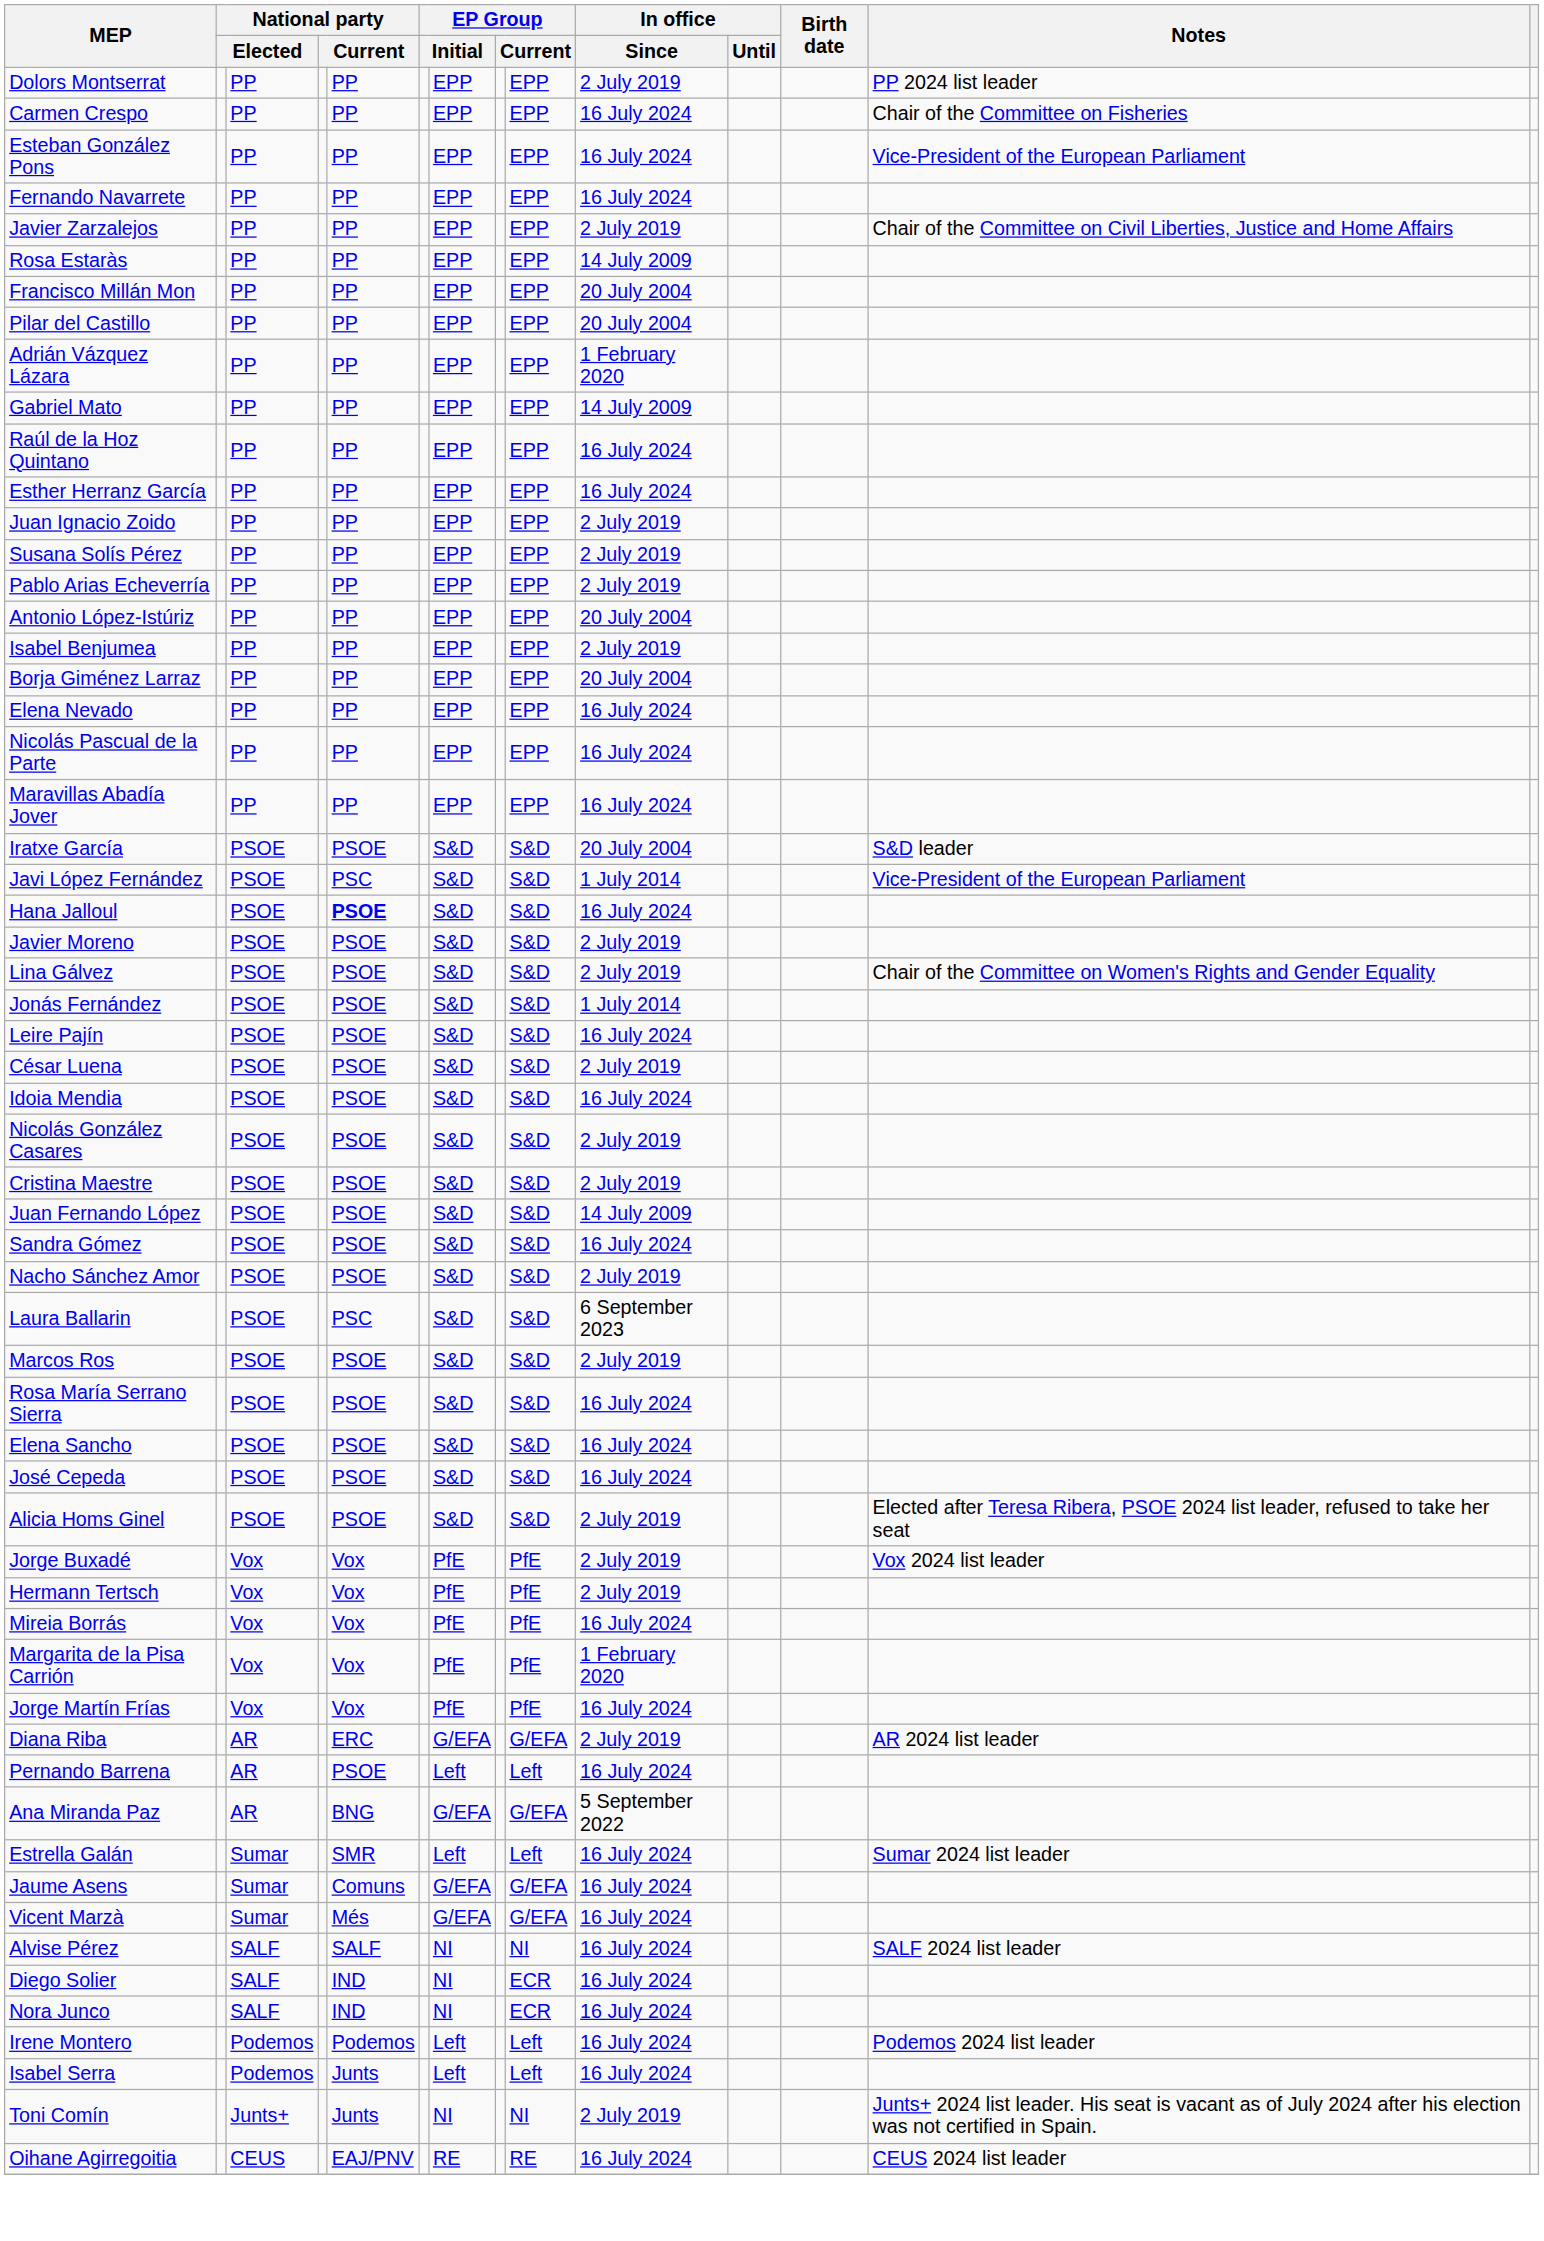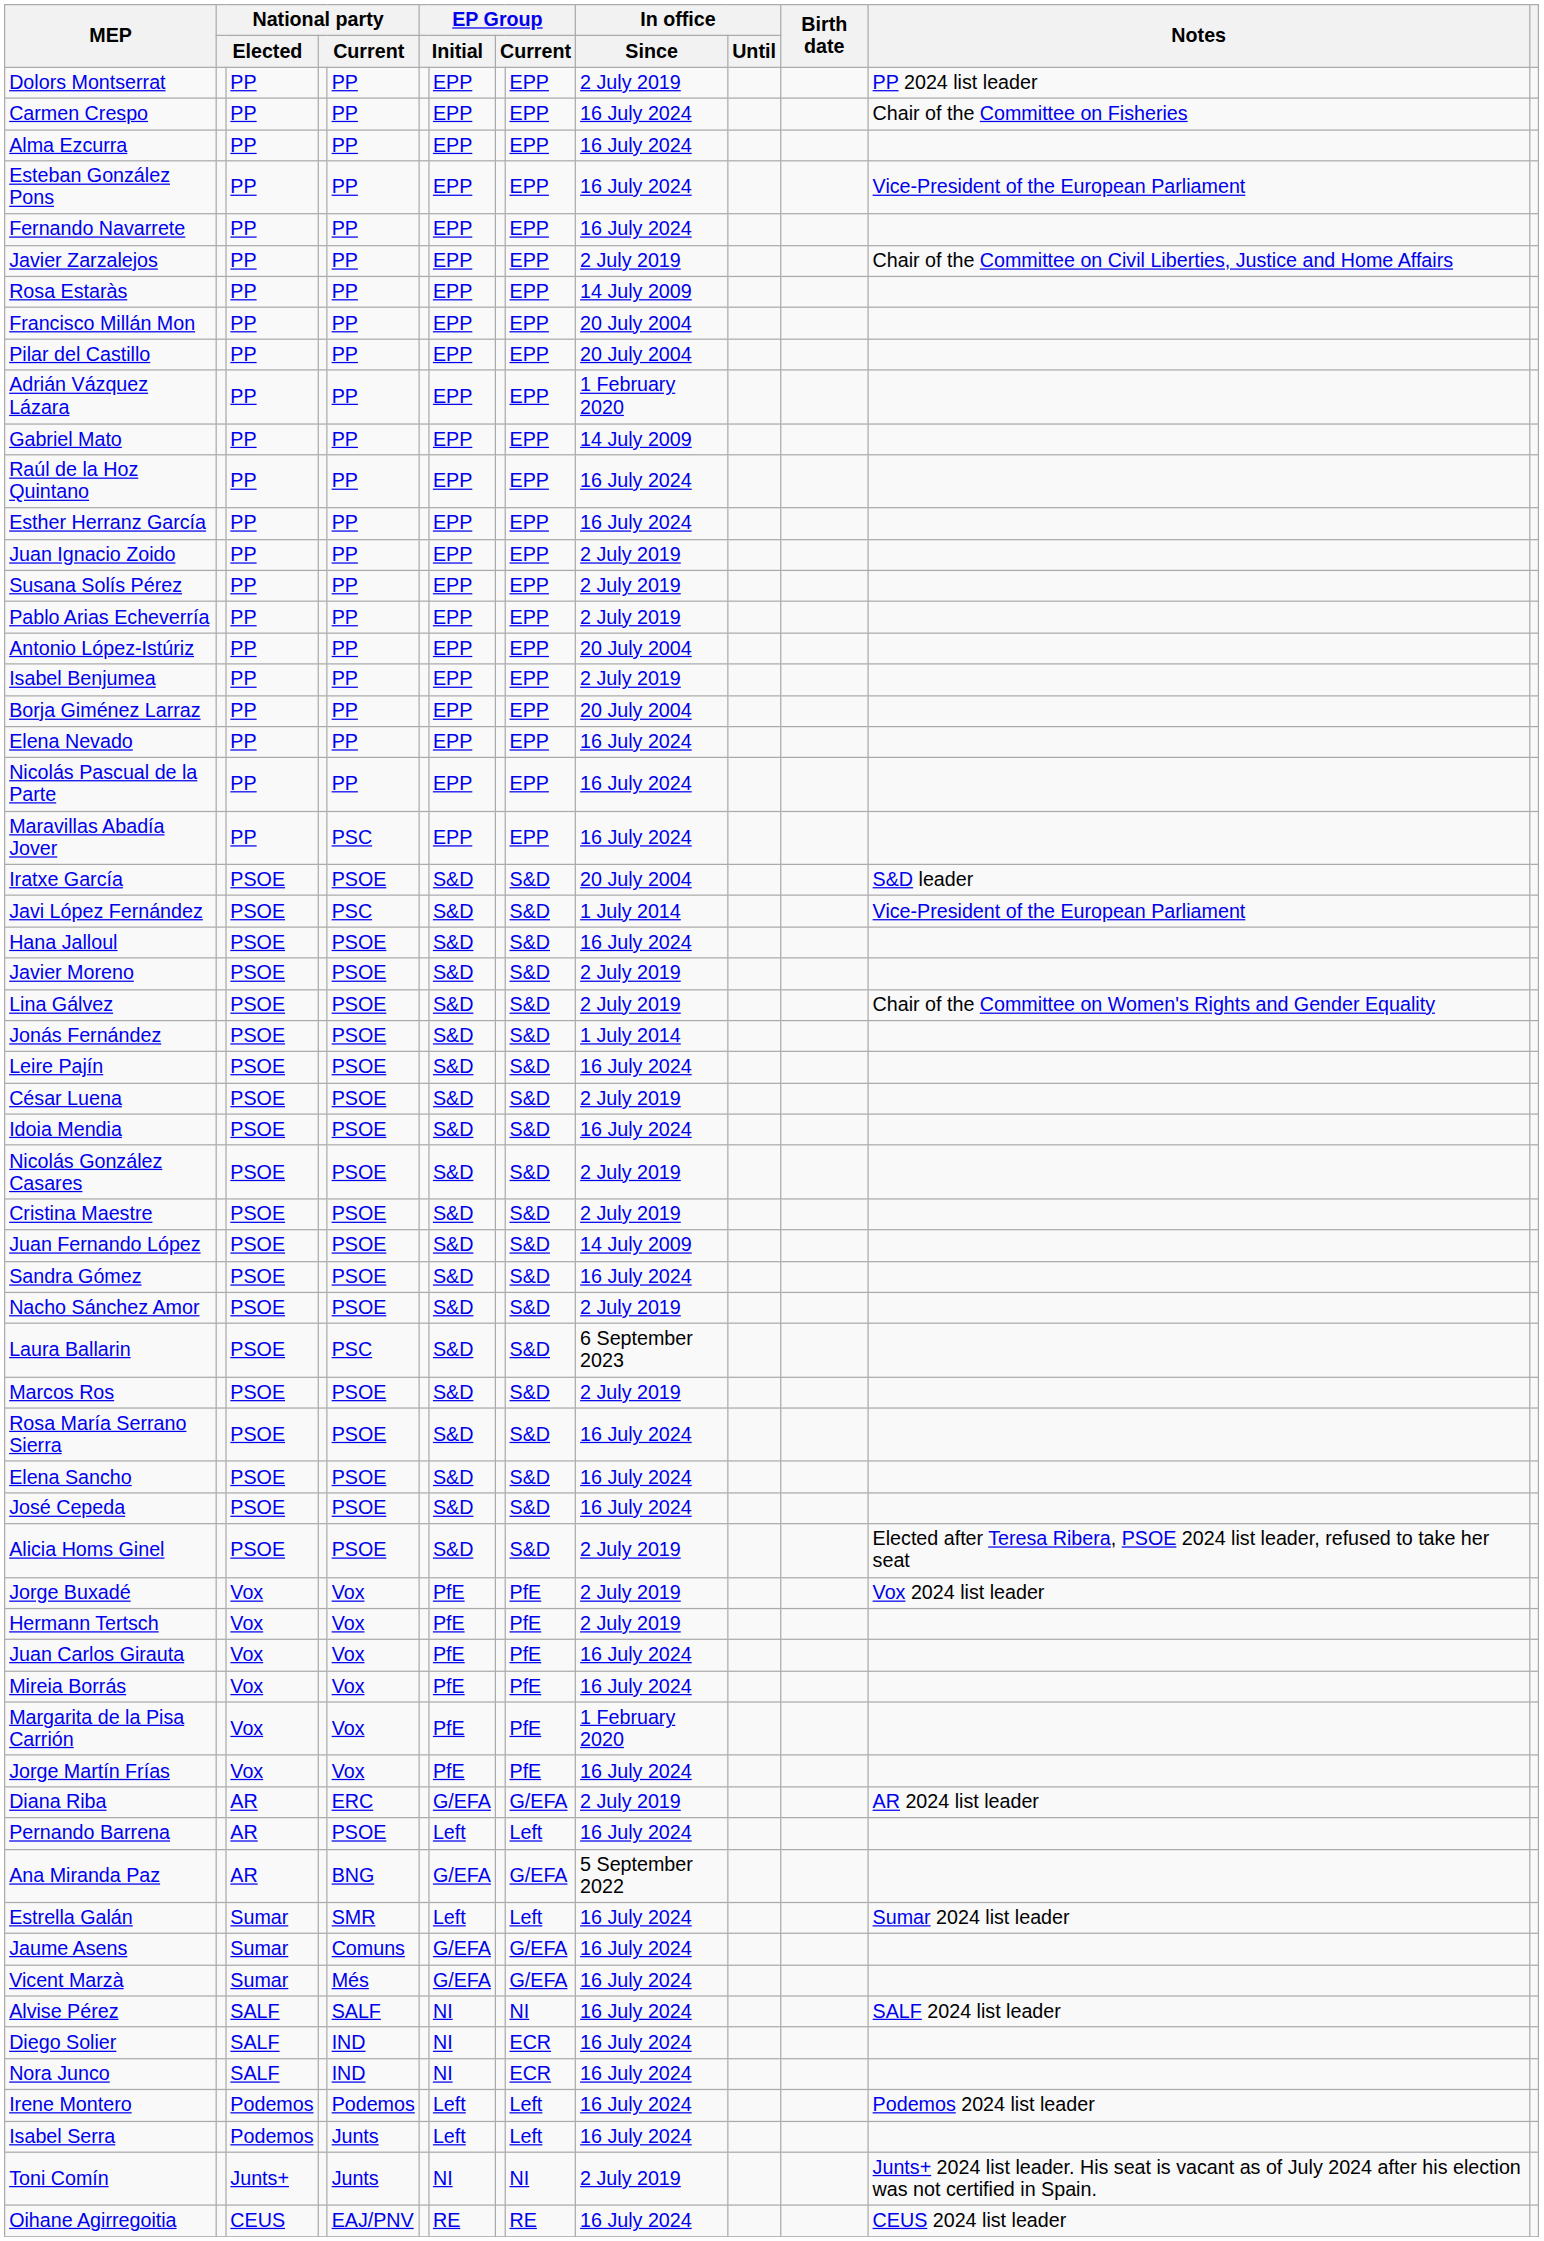+ row: Alma Ezcurra | PP | PP | EPP | EPP | 16 July 2024
Maravillas Abadía Jover | column 5: PP -> PSC
Hana Jalloul | column 5: bold -> normal
+ row: Juan Carlos Girauta | Vox | Vox | PfE | PfE | 16 July 2024
